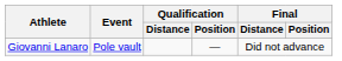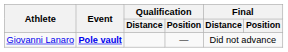Giovanni Lanaro | Event: normal -> bold
